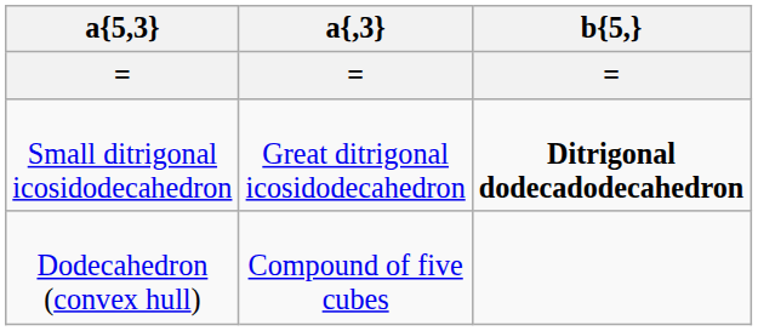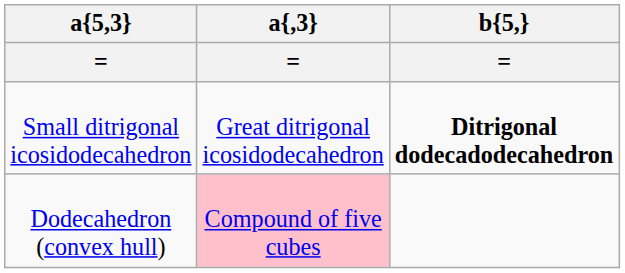Dodecahedron (convex hull) | a{,3} / =: no background -> pink background
